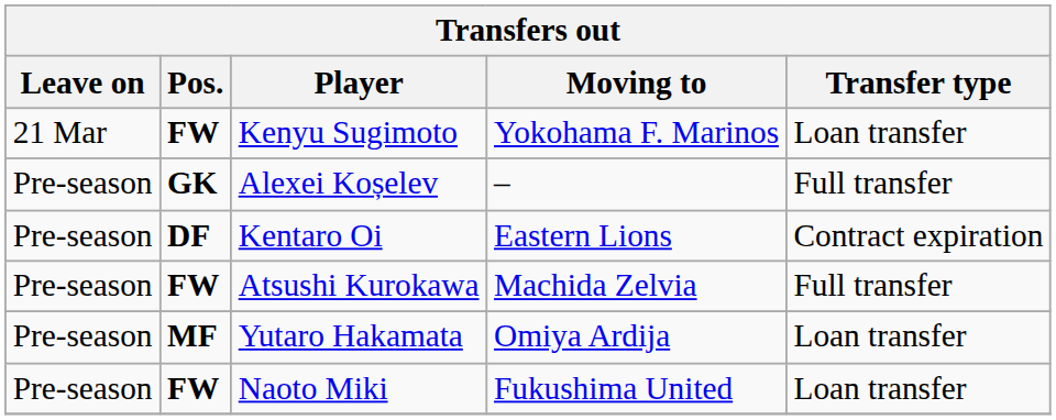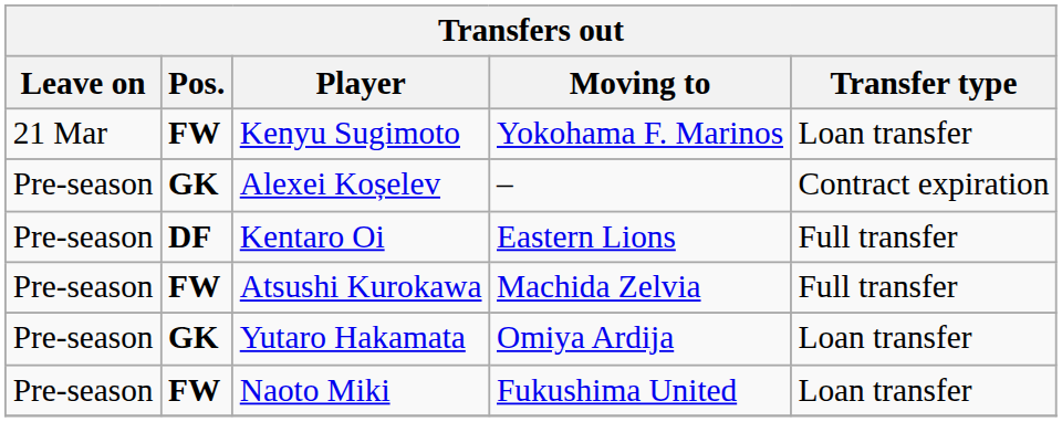Alexei Koșelev | Transfer type: Full transfer -> Contract expiration
Kentaro Oi | Transfer type: Contract expiration -> Full transfer
Yutaro Hakamata | Pos.: MF -> GK
